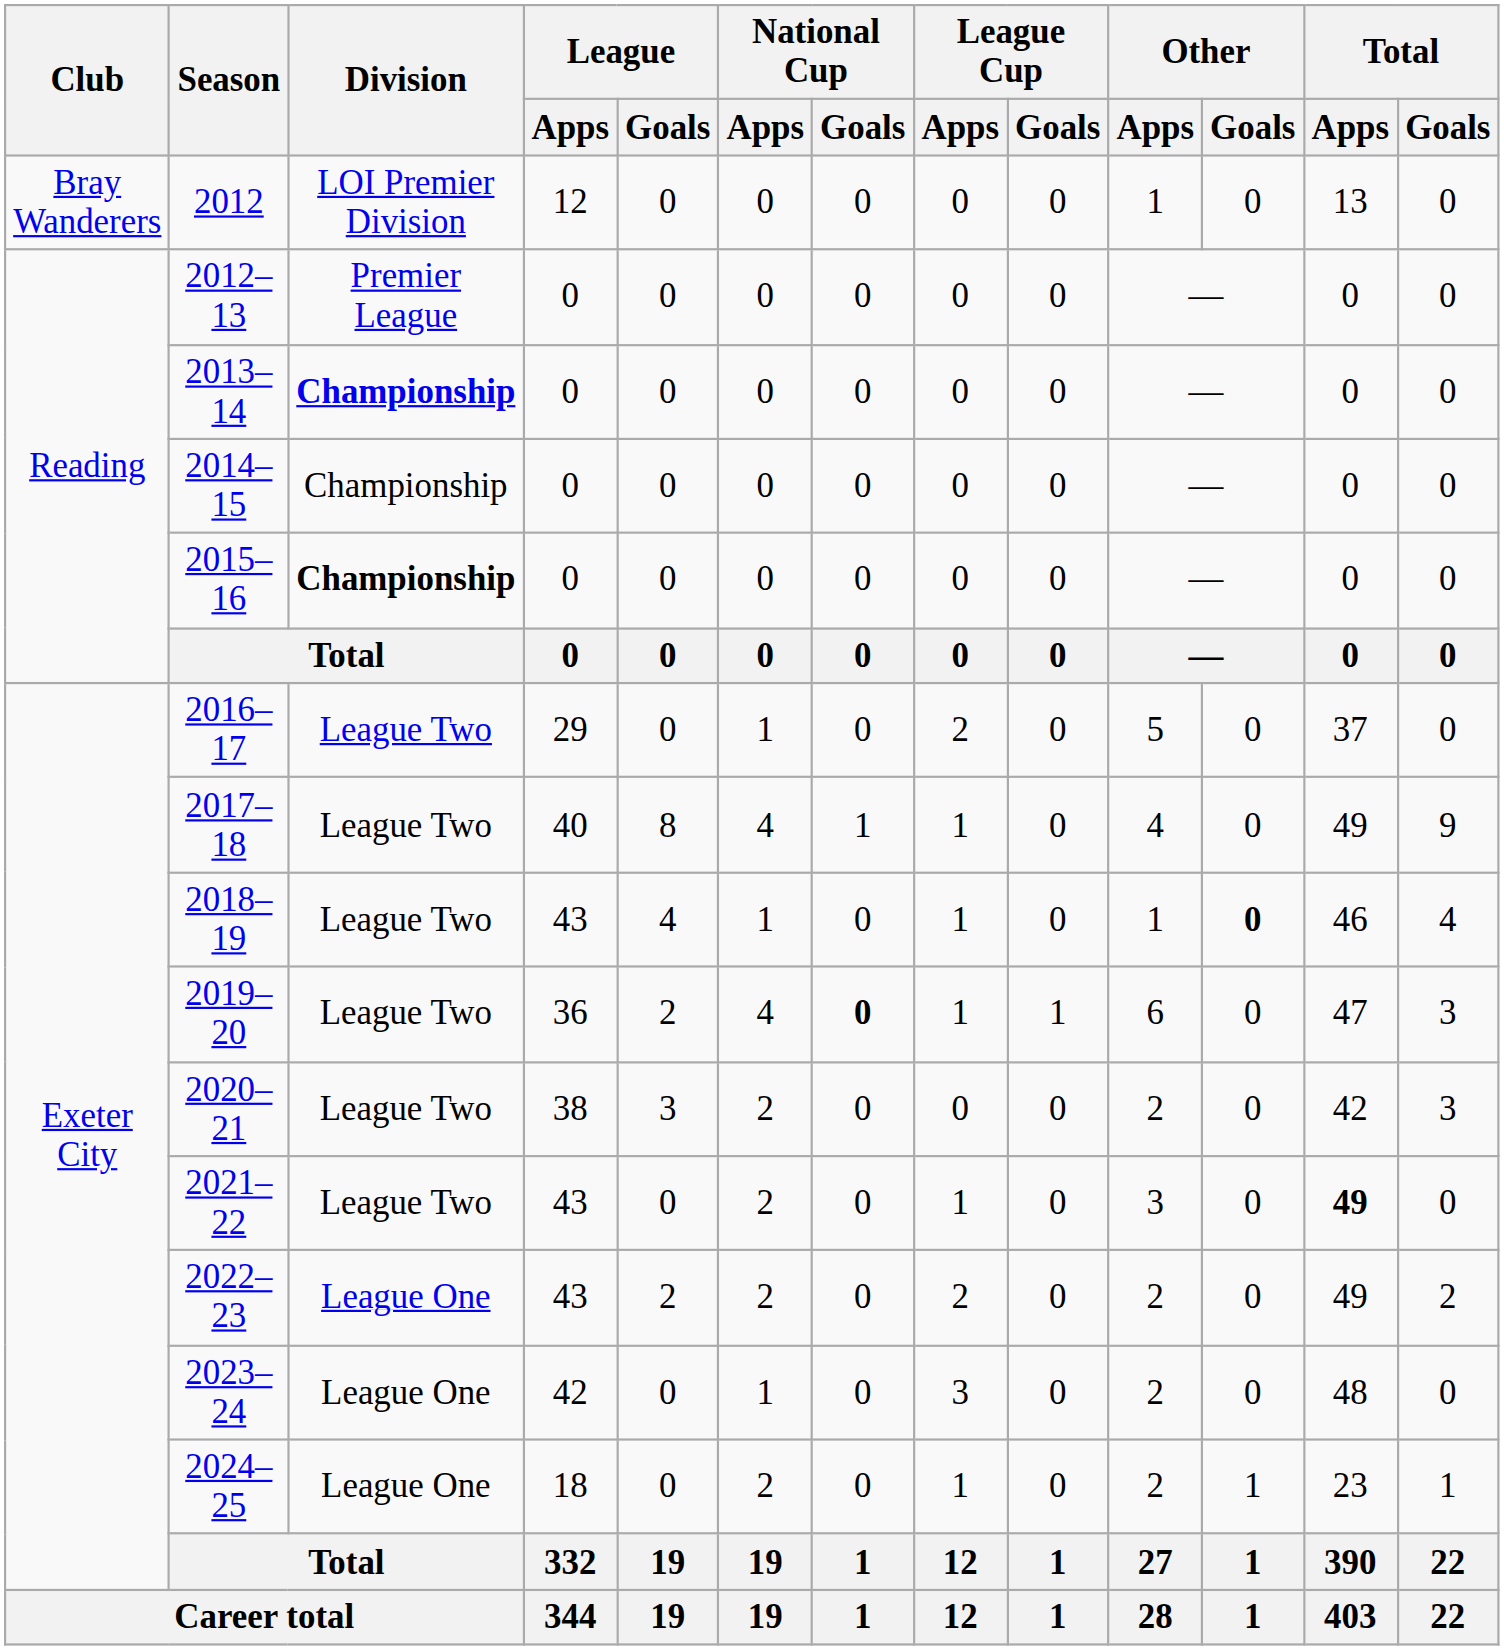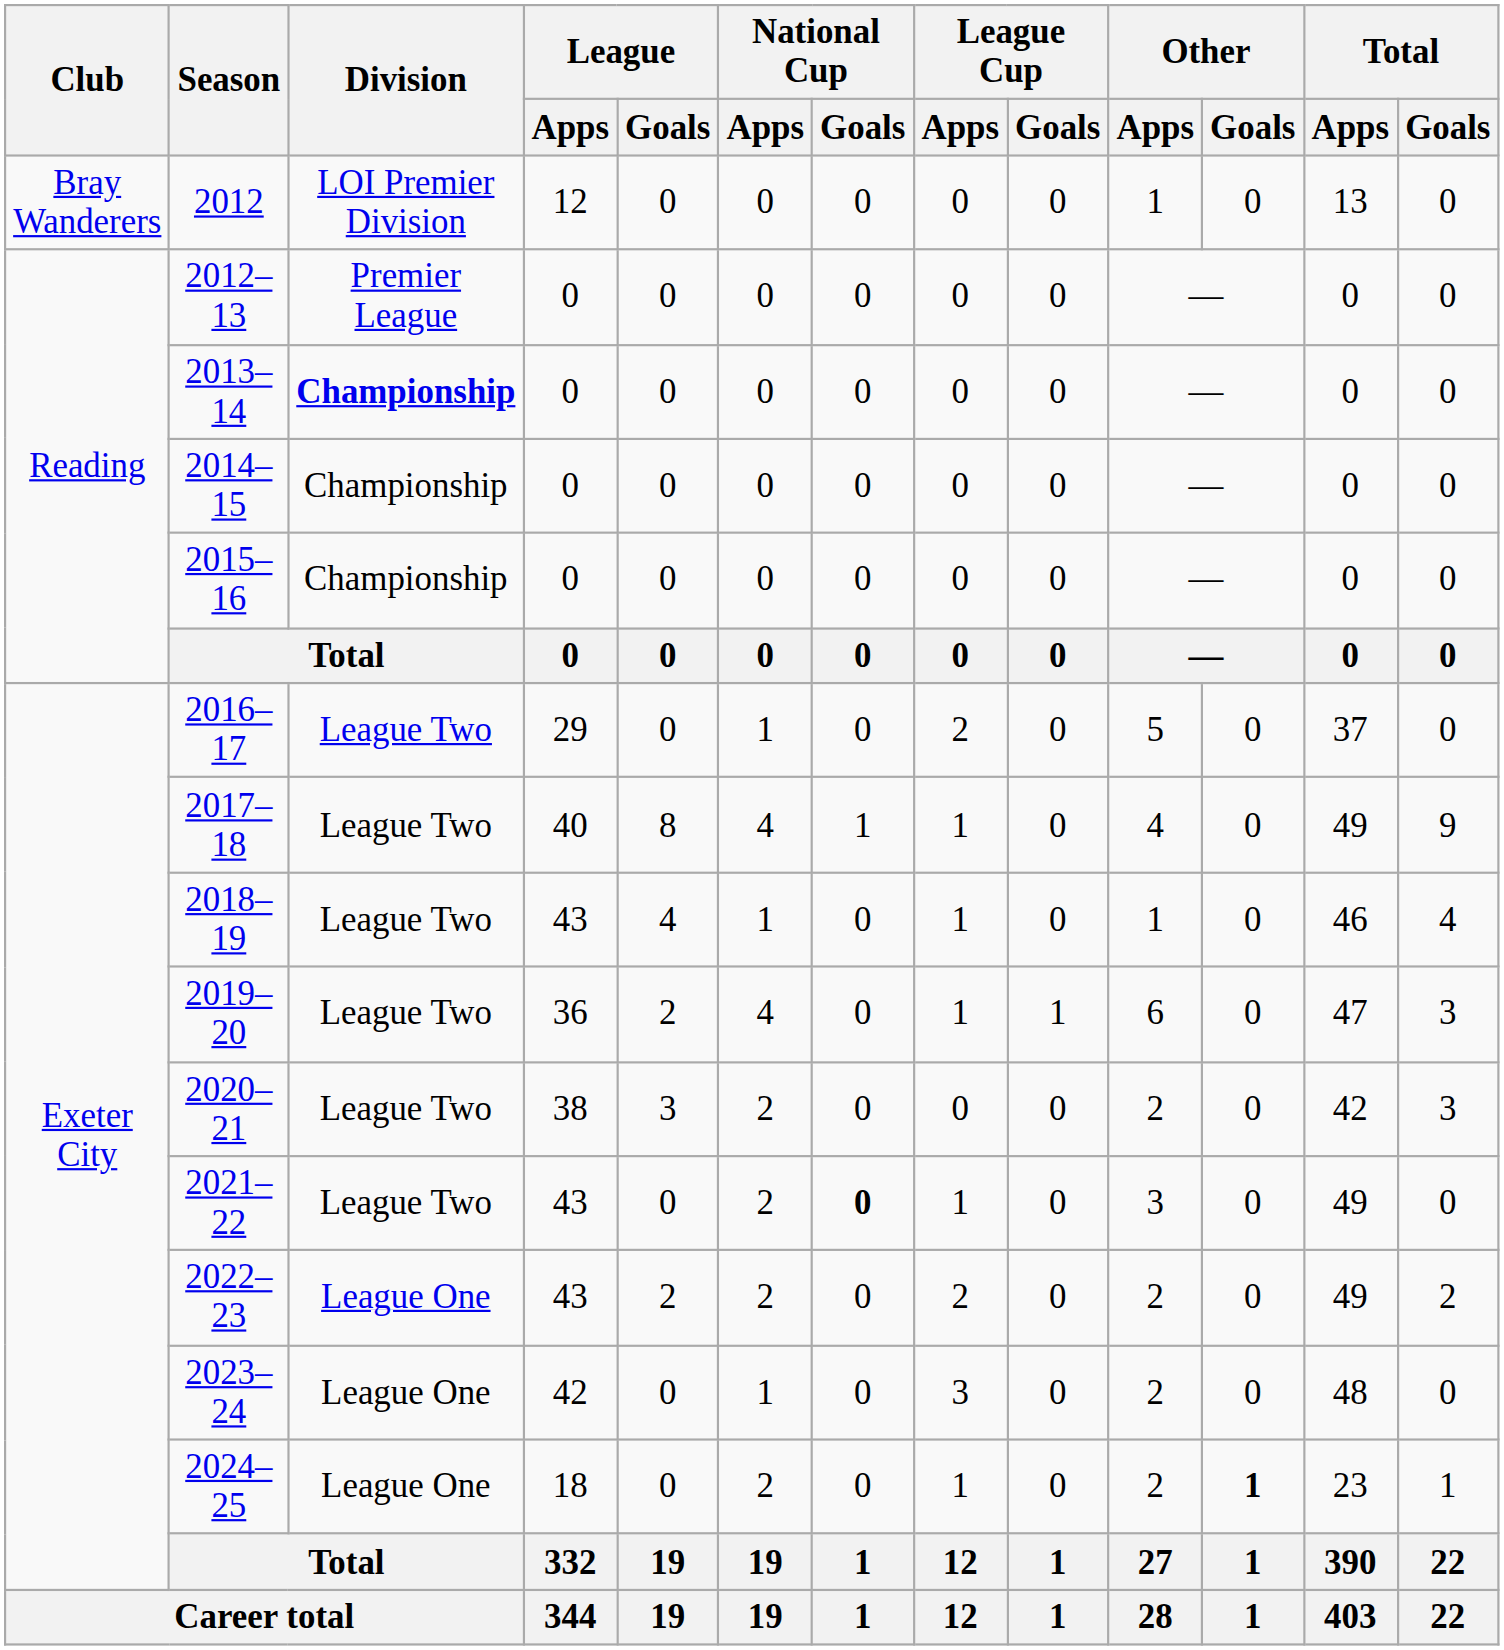2015–16 | Division: bold -> normal
2018–19 | Other / Goals: bold -> normal
2019–20 | National Cup / Goals: bold -> normal
2021–22 | National Cup / Goals: normal -> bold
2021–22 | Total / Apps: bold -> normal
2024–25 | Other / Goals: normal -> bold
